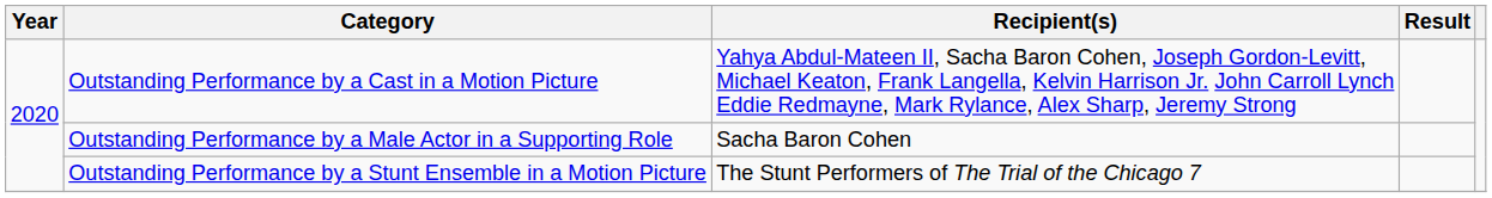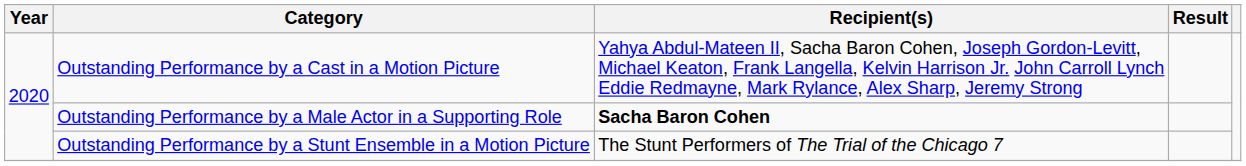Outstanding Performance by a Male Actor in a Supporting Role | Recipient(s): normal -> bold
